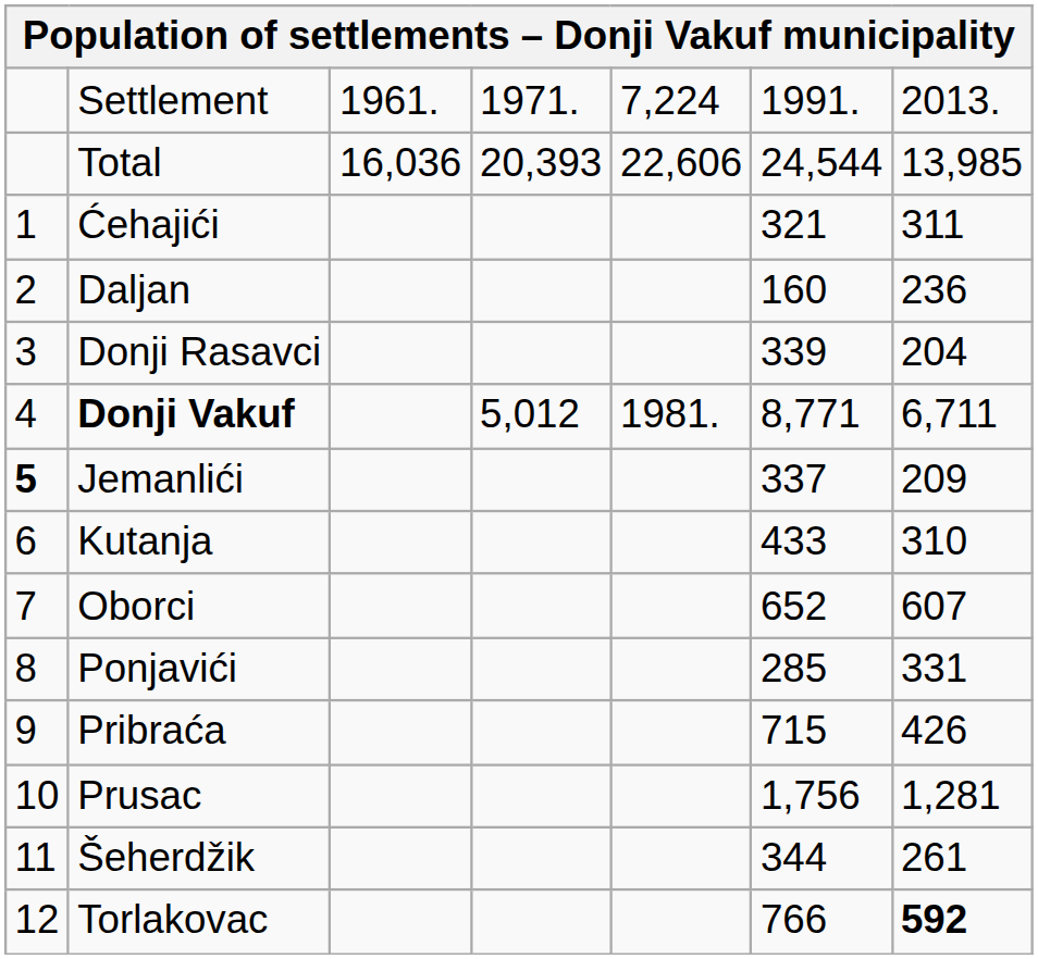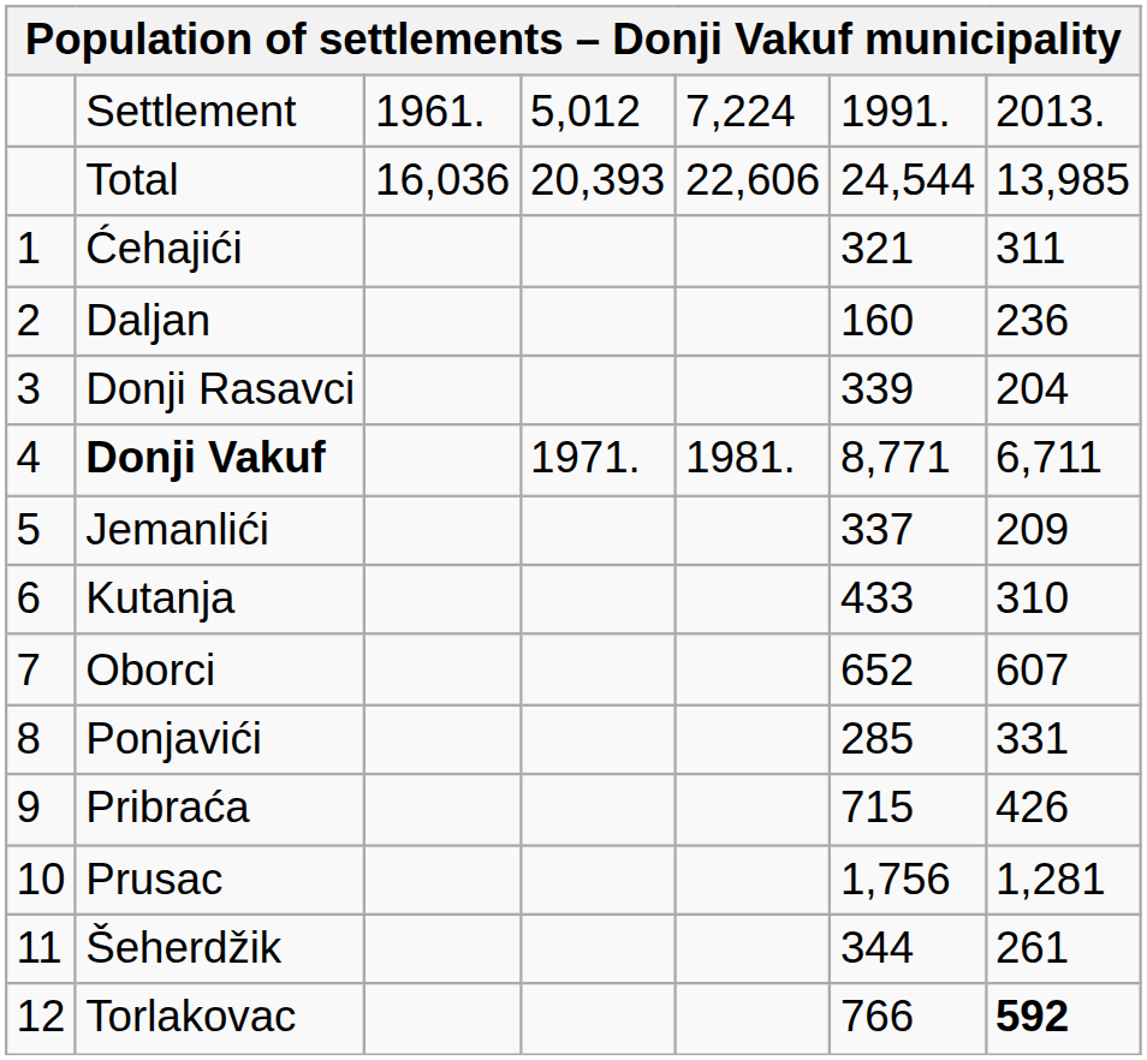Settlement | column 4: 1971. -> 5,012
Donji Vakuf | column 4: 5,012 -> 1971.
Jemanlići | column 1: bold -> normal
